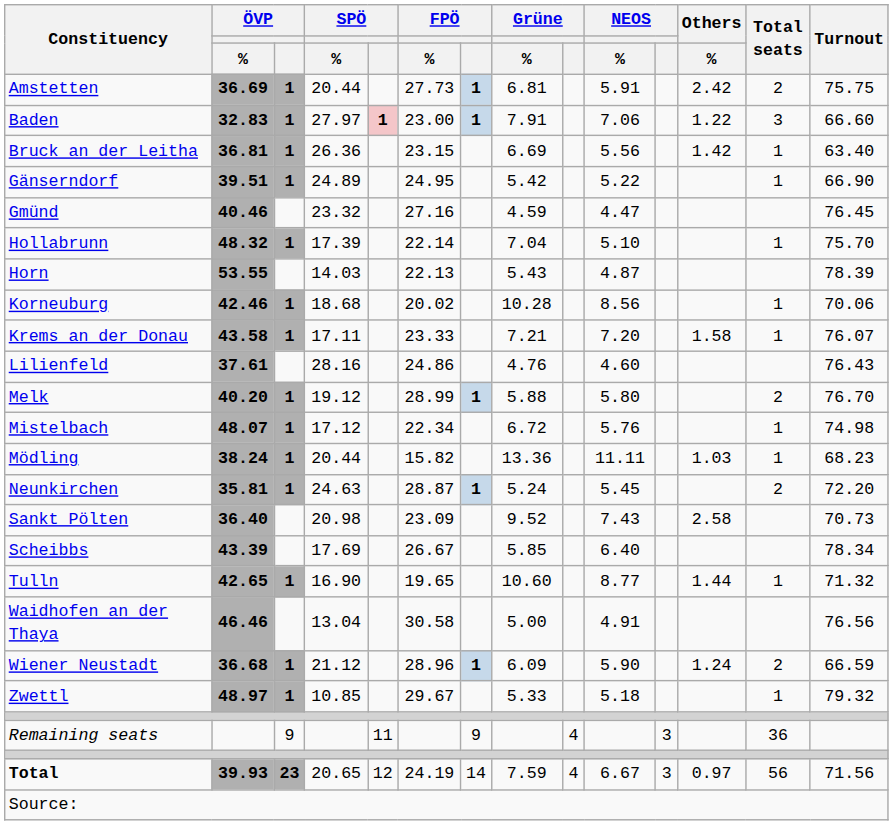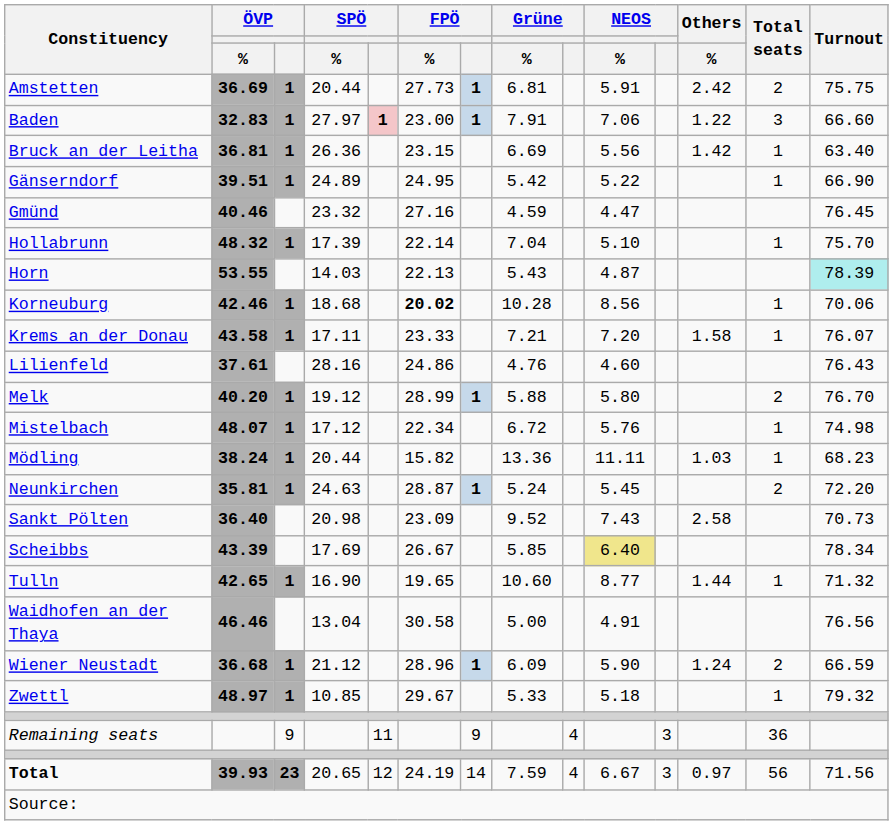Horn | Turnout: no background -> paleturquoise background
Korneuburg | FPÖ / %: normal -> bold
Scheibbs | NEOS / %: no background -> khaki background
